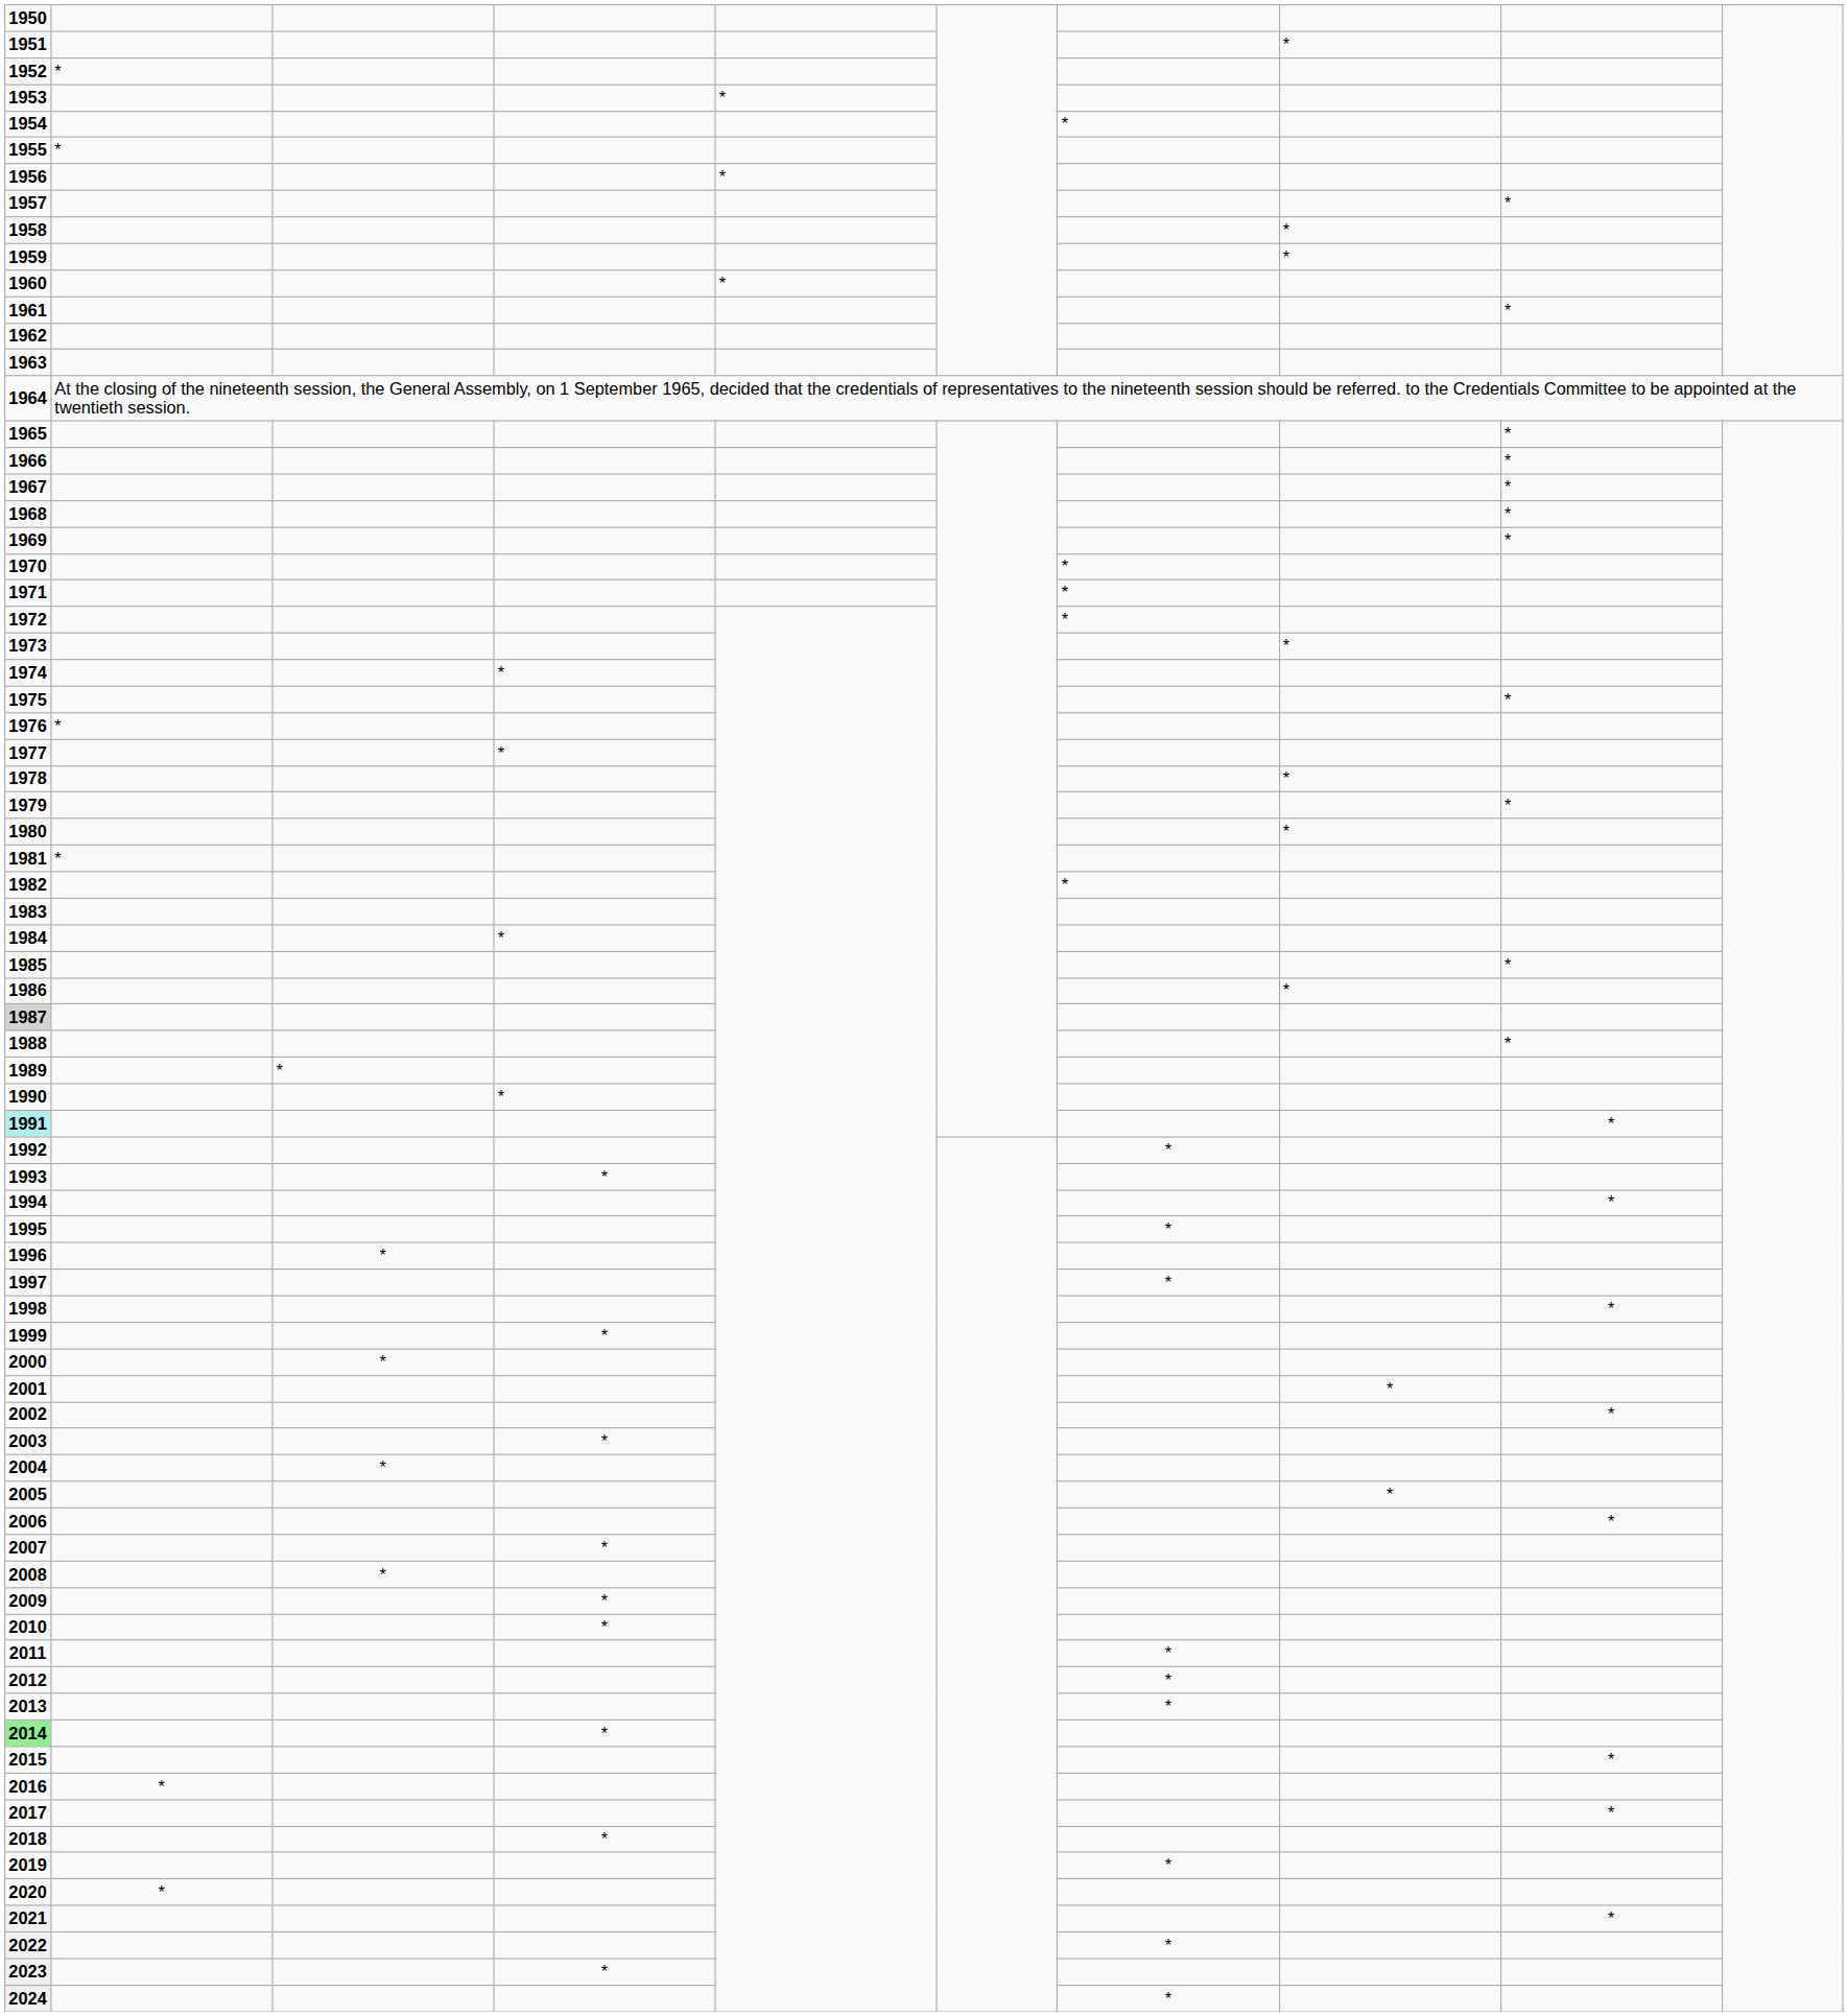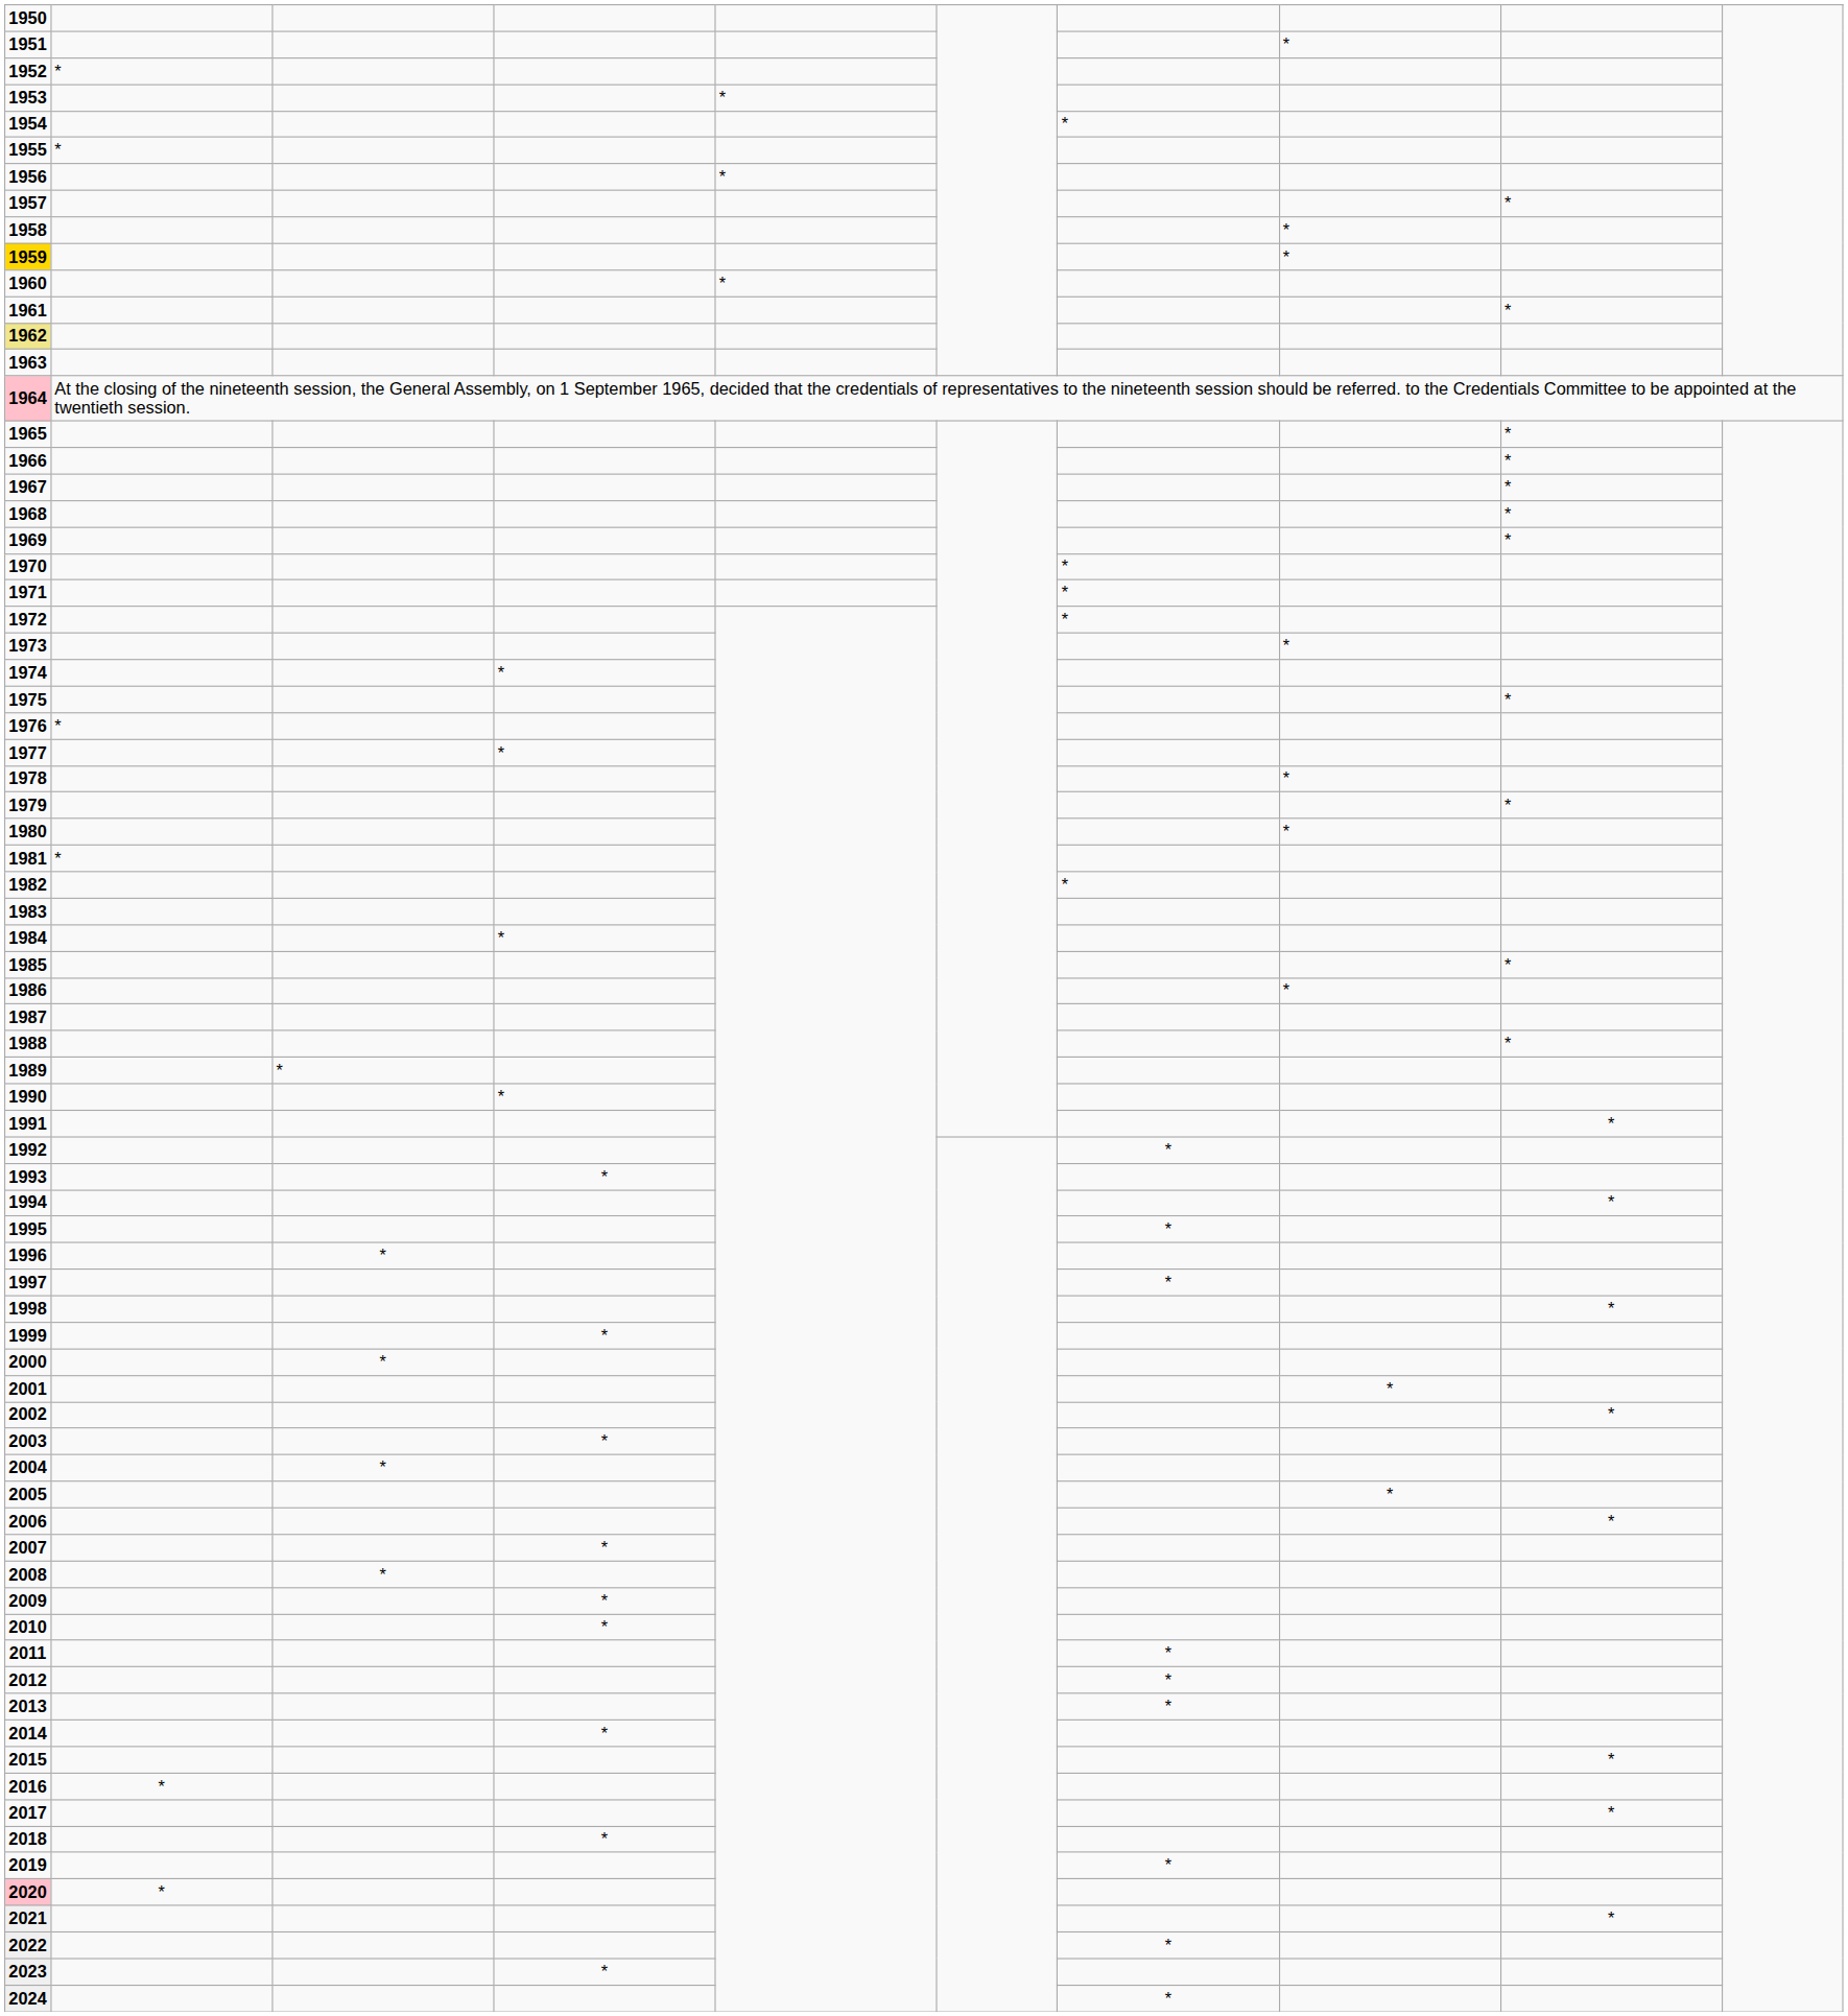1959 | 1950: no background -> gold background
1962 | 1950: no background -> khaki background
1964 | 1950: no background -> pink background
1987 | 1950: lightgrey background -> no background
1991 | 1950: paleturquoise background -> no background
2014 | 1950: lightgreen background -> no background
2020 | 1950: no background -> pink background
